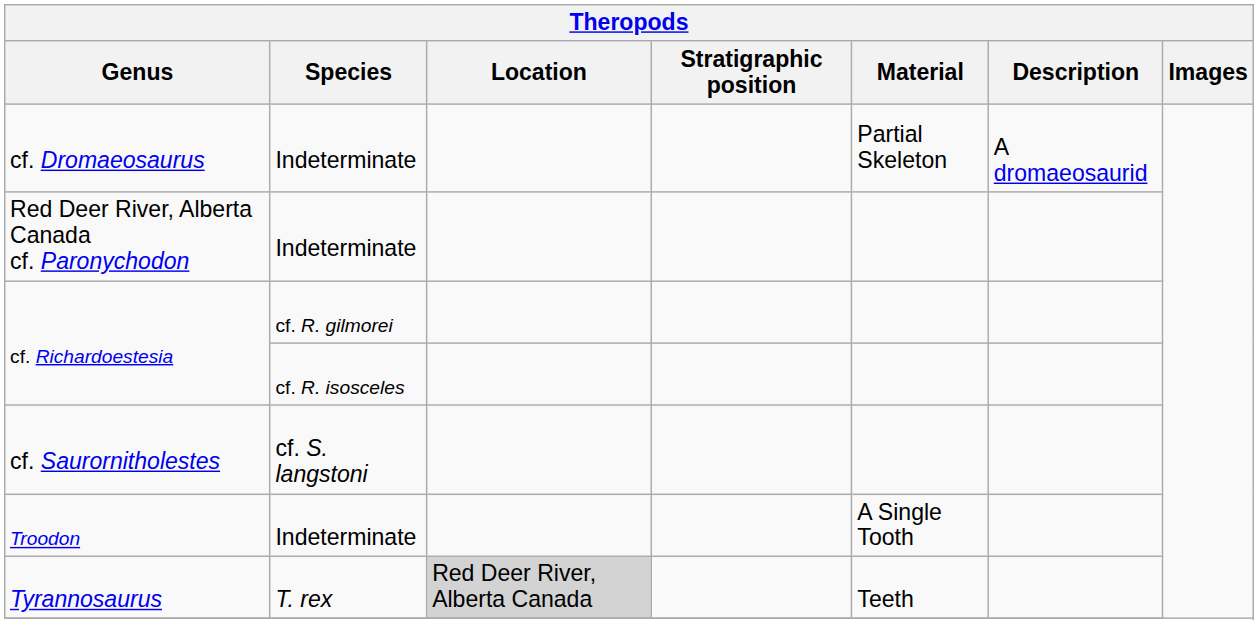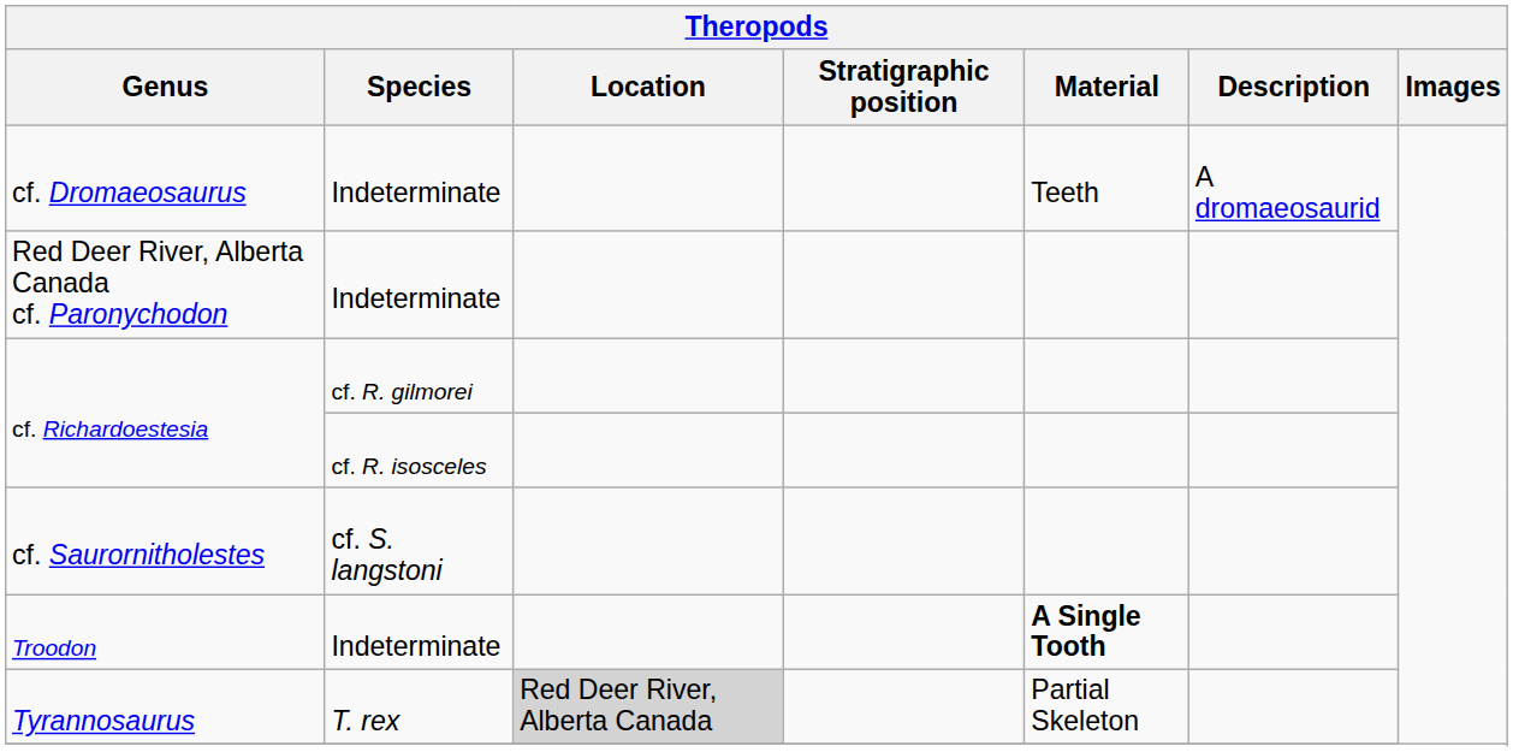cf. Dromaeosaurus | Material: Partial Skeleton -> Teeth
Troodon | Material: normal -> bold
Tyrannosaurus | Material: Teeth -> Partial Skeleton
